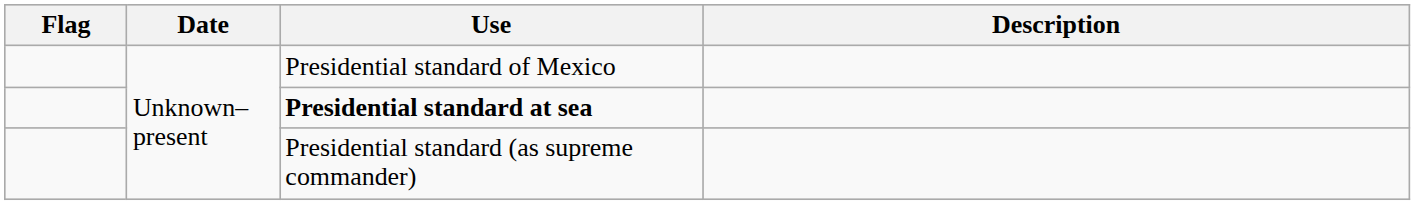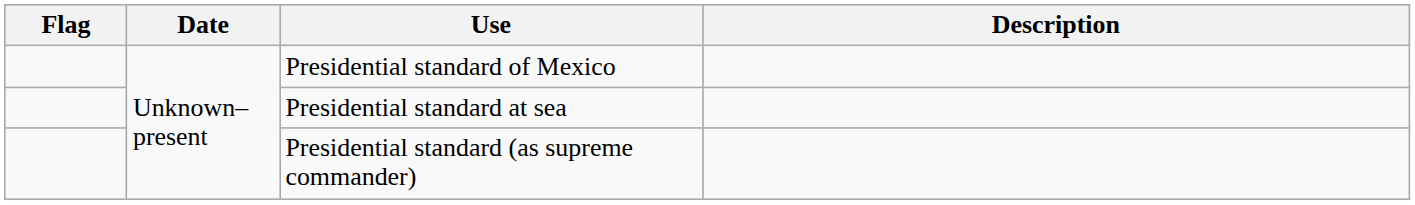Presidential standard at sea | Use: bold -> normal
